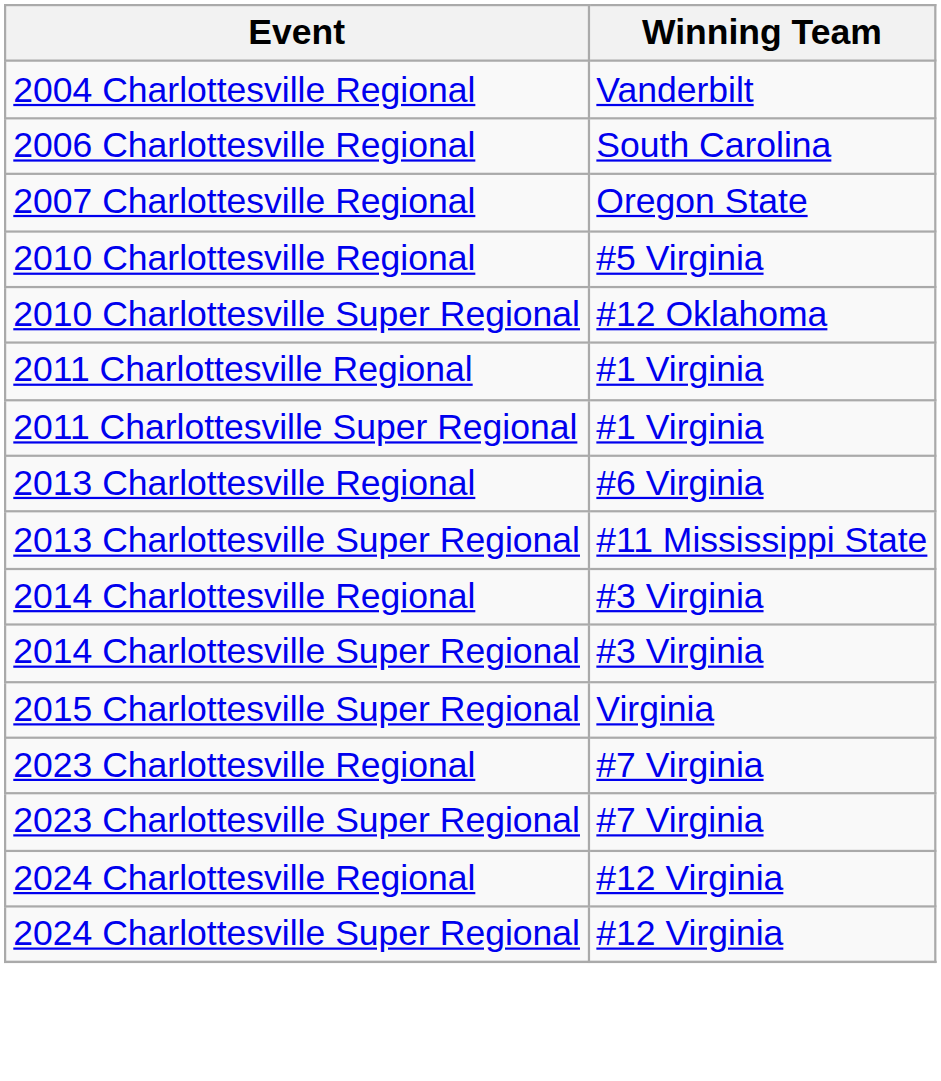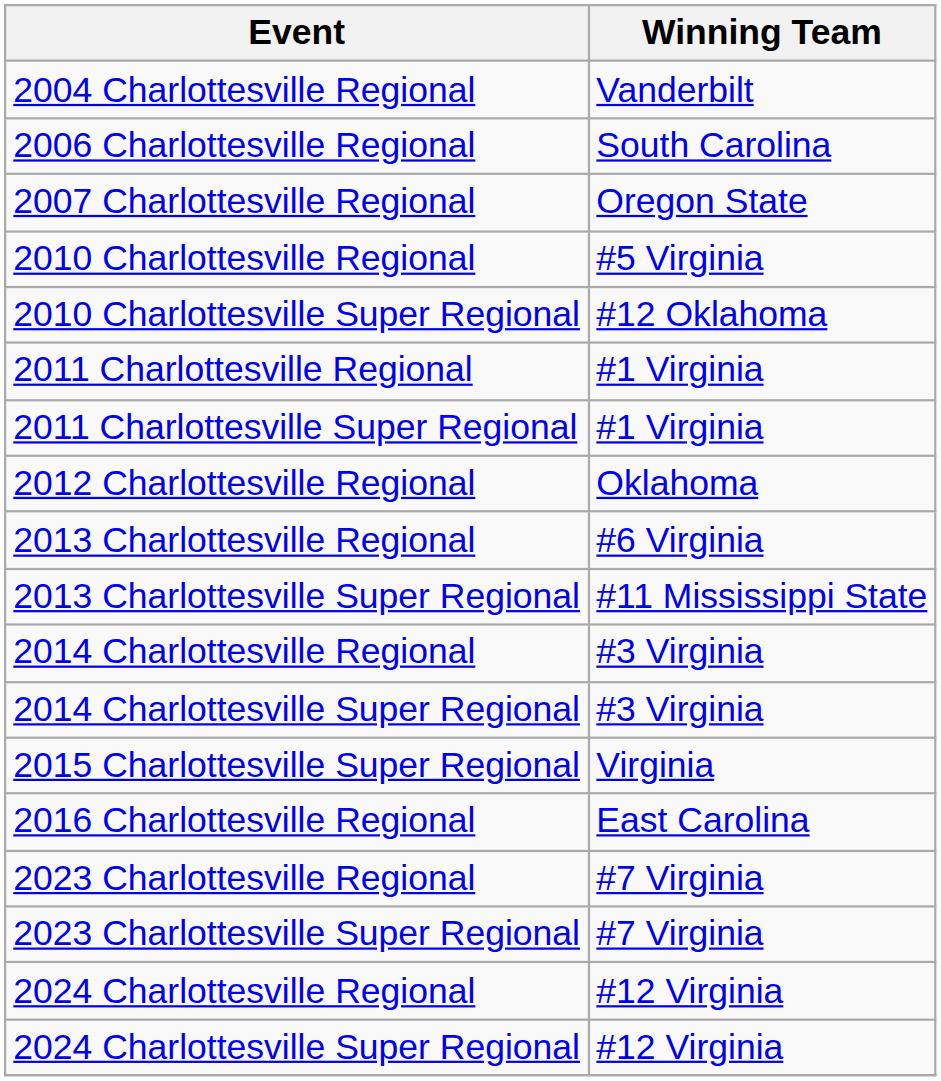+ row: 2012 Charlottesville Regional | Oklahoma
+ row: 2016 Charlottesville Regional | East Carolina
